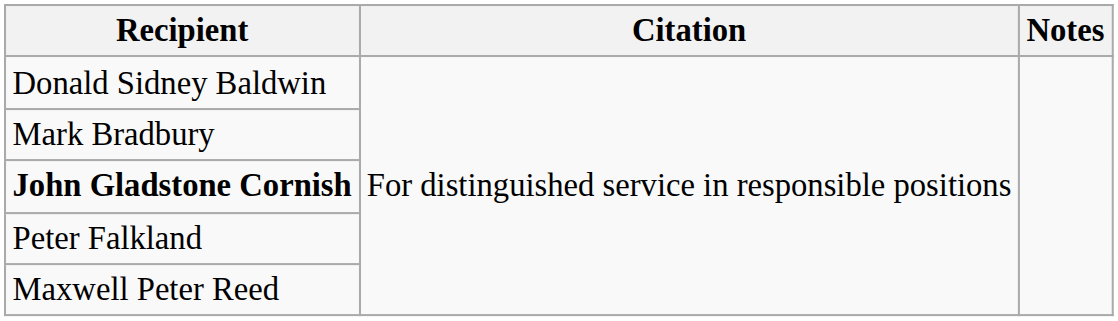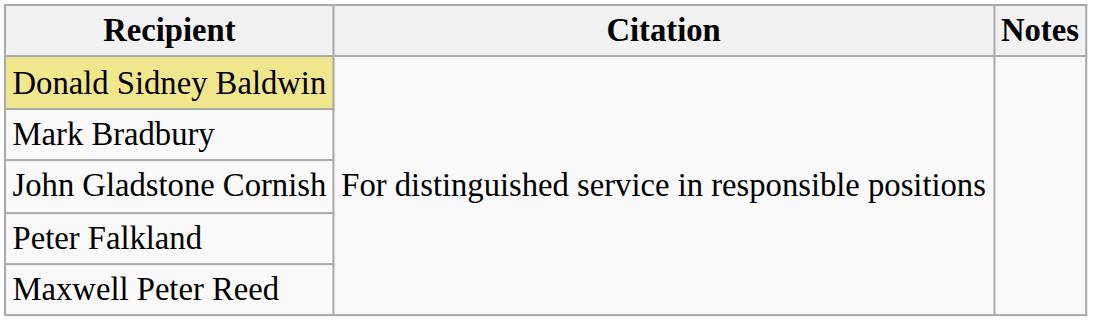Donald Sidney Baldwin | Recipient: no background -> khaki background
John Gladstone Cornish | Recipient: bold -> normal
